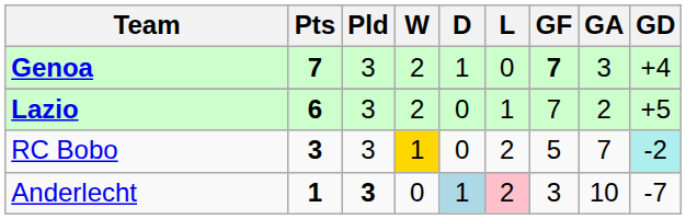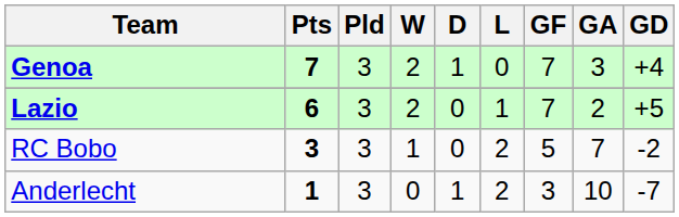Genoa | GF: bold -> normal
RC Bobo | W: gold background -> no background
RC Bobo | GD: paleturquoise background -> no background
Anderlecht | Pld: bold -> normal
Anderlecht | D: lightblue background -> no background
Anderlecht | L: pink background -> no background
